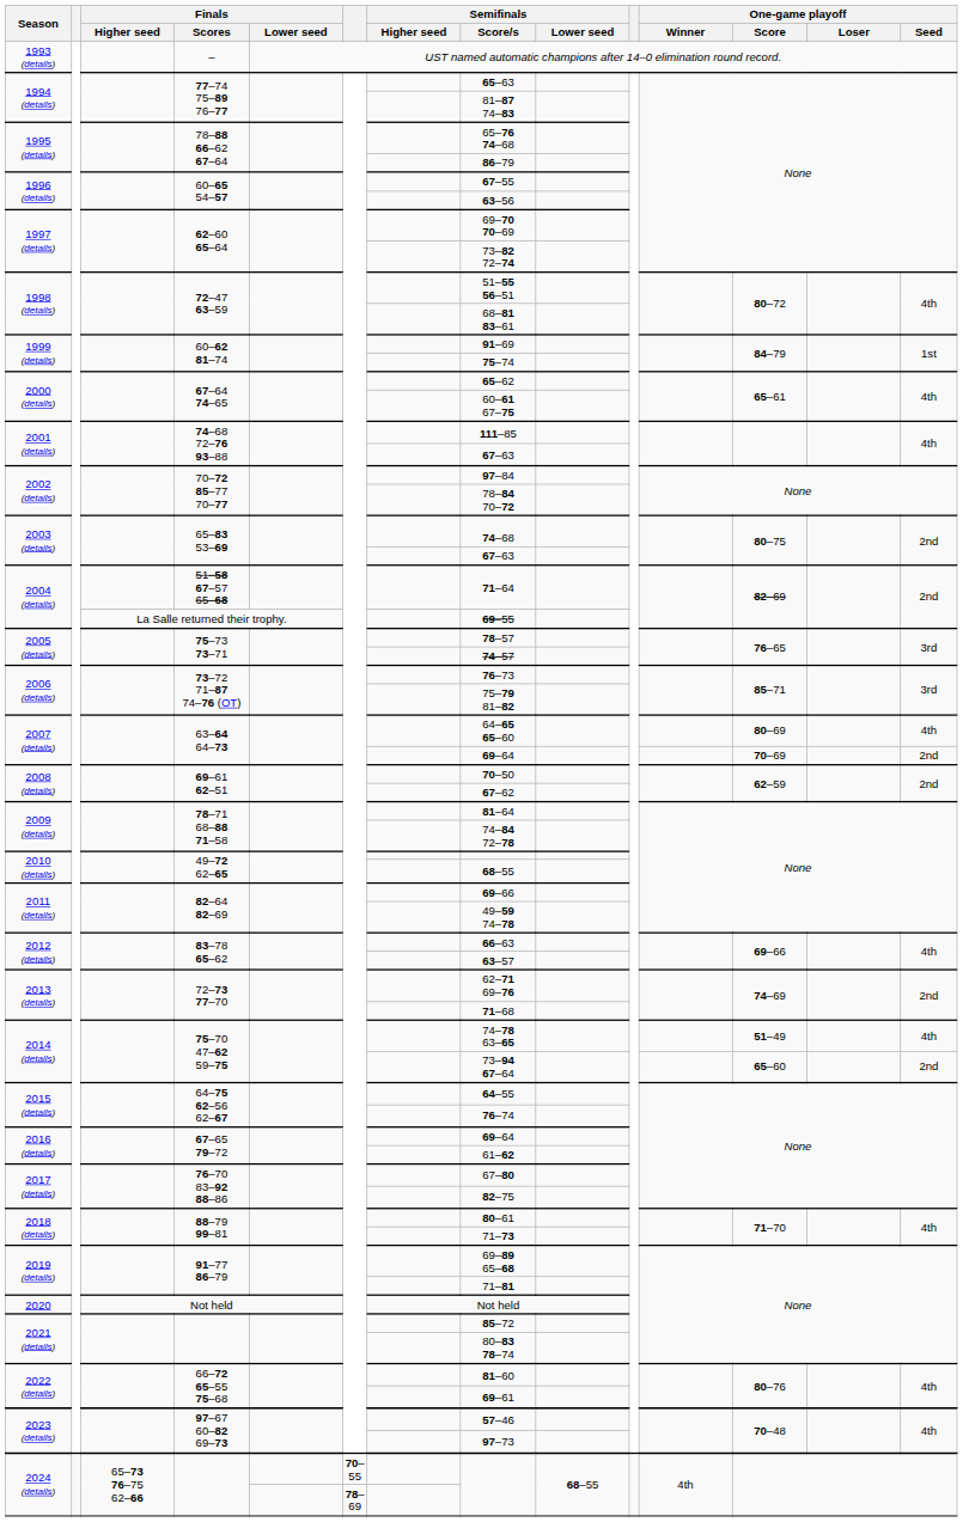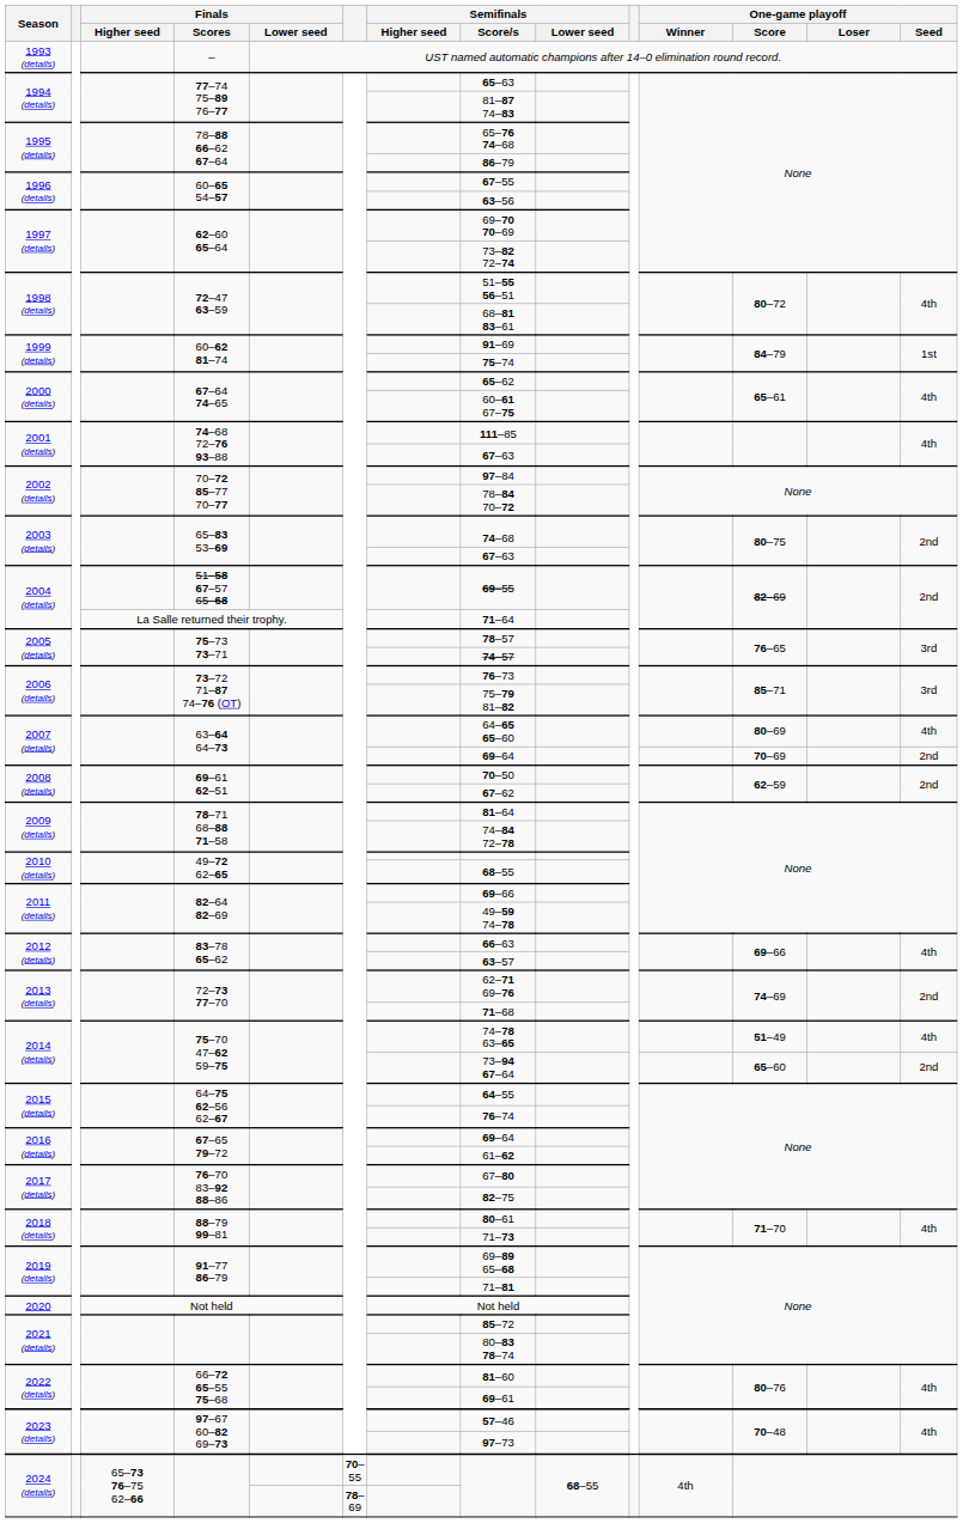2004 (details) / 51–58 67–57 65–68 | Semifinals / Score/s: 71–64 -> 69–55
2004 (details) / La Salle returned their trophy. | Semifinals / Score/s: 69–55 -> 71–64
